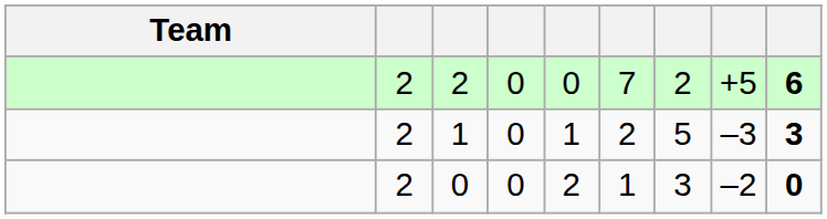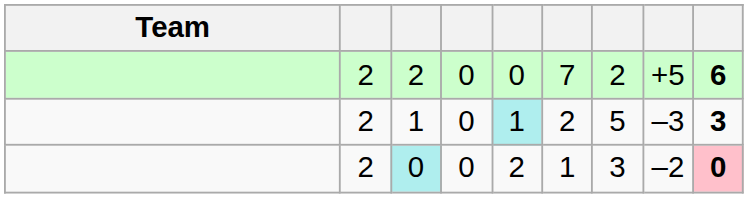row 3 | column 5: no background -> paleturquoise background
row 4 | column 3: no background -> paleturquoise background
row 4 | column 9: no background -> pink background
